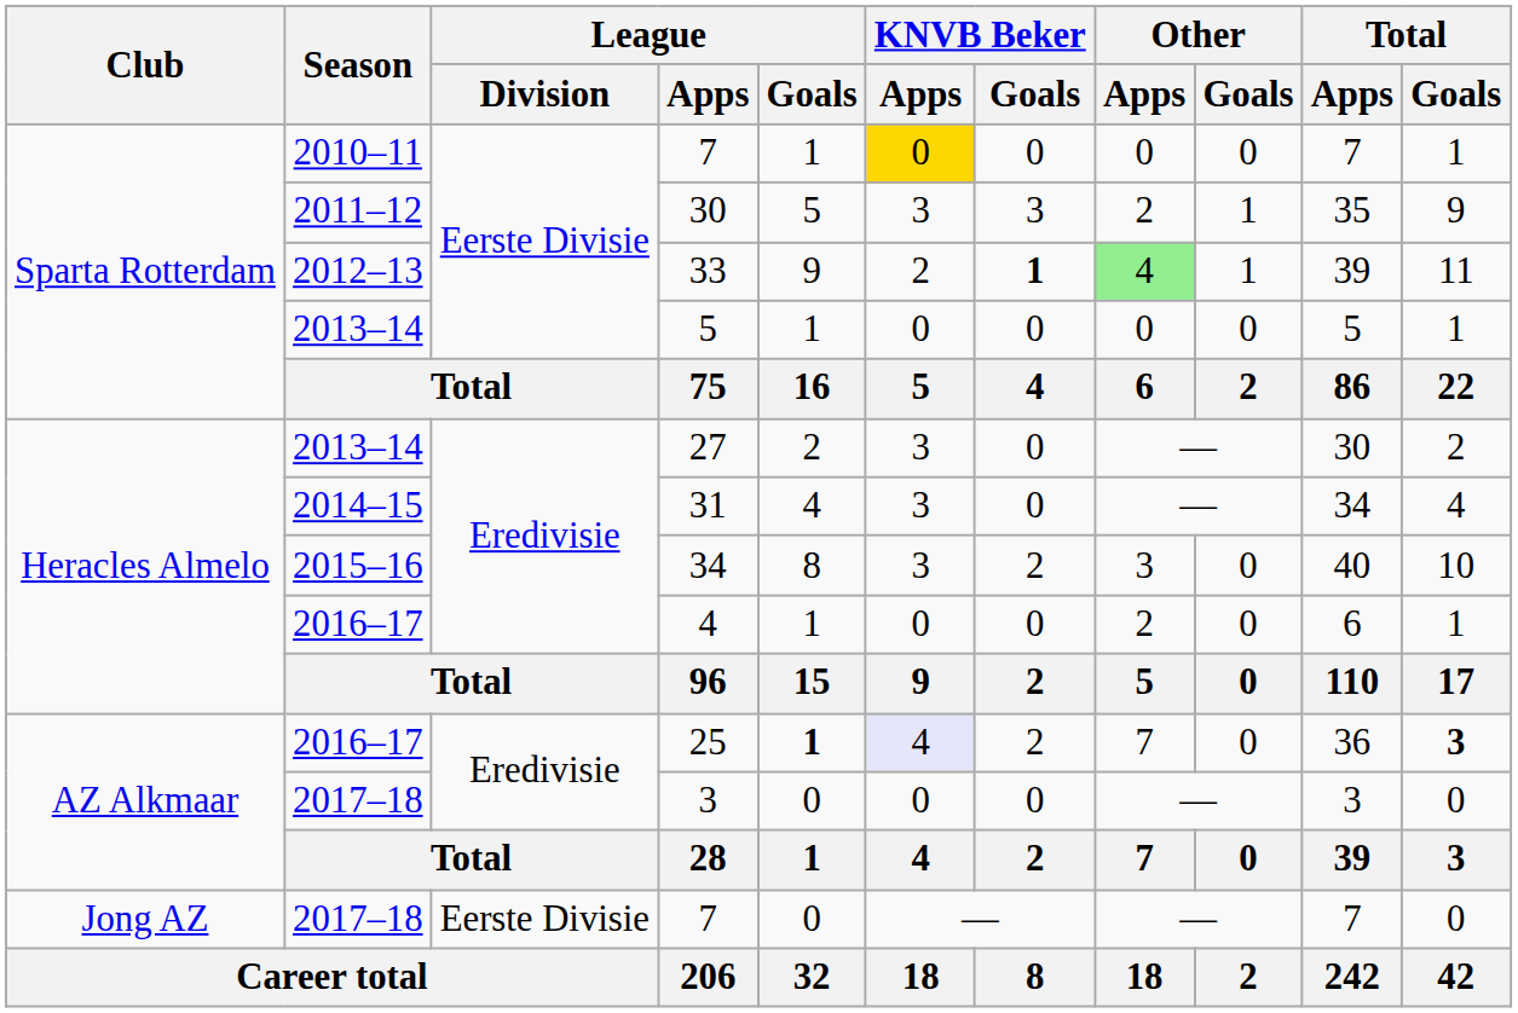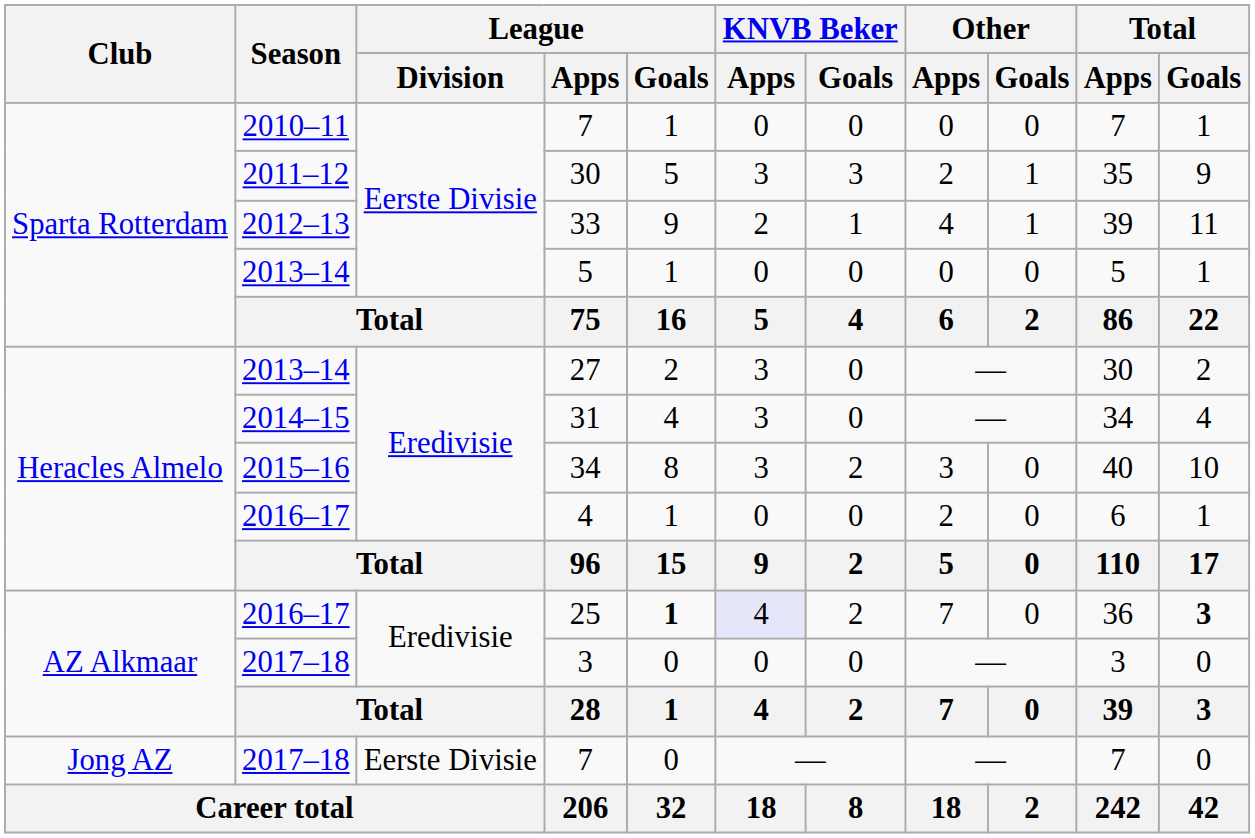2010–11 / 7 | KNVB Beker / Apps: gold background -> no background
33 | KNVB Beker / Goals: bold -> normal
33 | Other / Apps: lightgreen background -> no background
